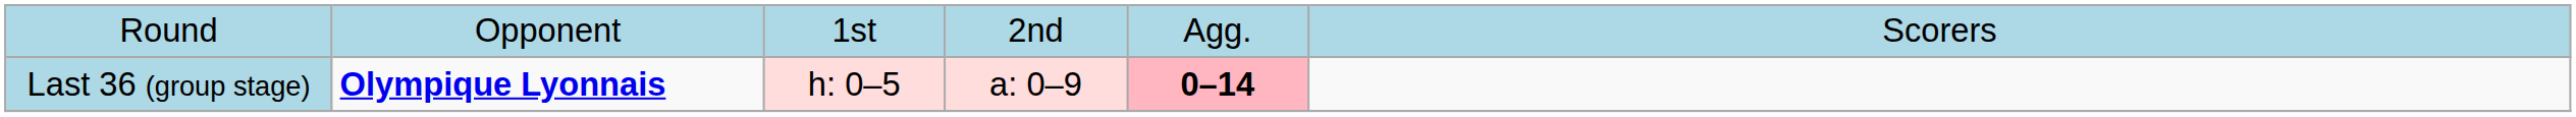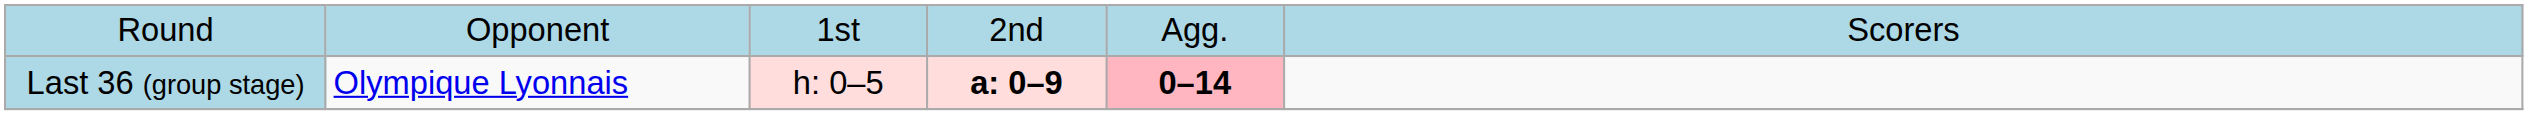Last 36 (group stage) | column 2: bold -> normal
Last 36 (group stage) | column 4: normal -> bold
